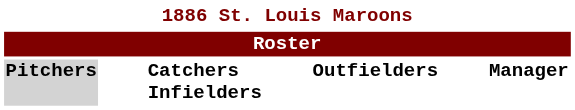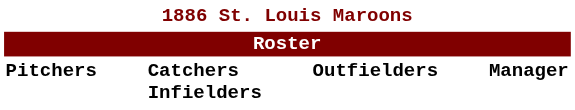Pitchers | column 1: lightgrey background -> no background
